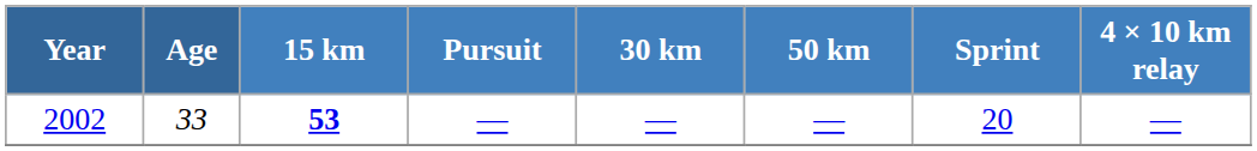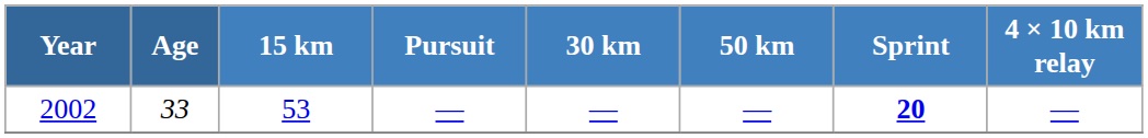2002 | 15 km: bold -> normal
2002 | Sprint: normal -> bold
